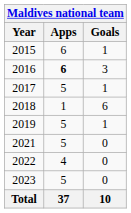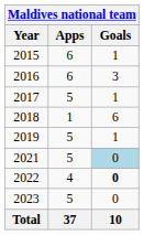2016 | Apps: bold -> normal
2021 | Goals: no background -> lightblue background
2022 | Goals: normal -> bold
